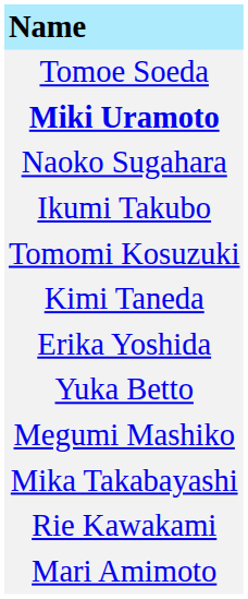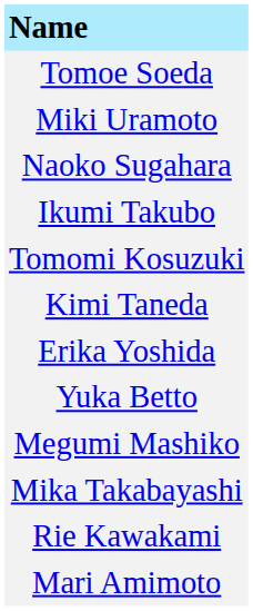row 3 | column 1: bold -> normal
